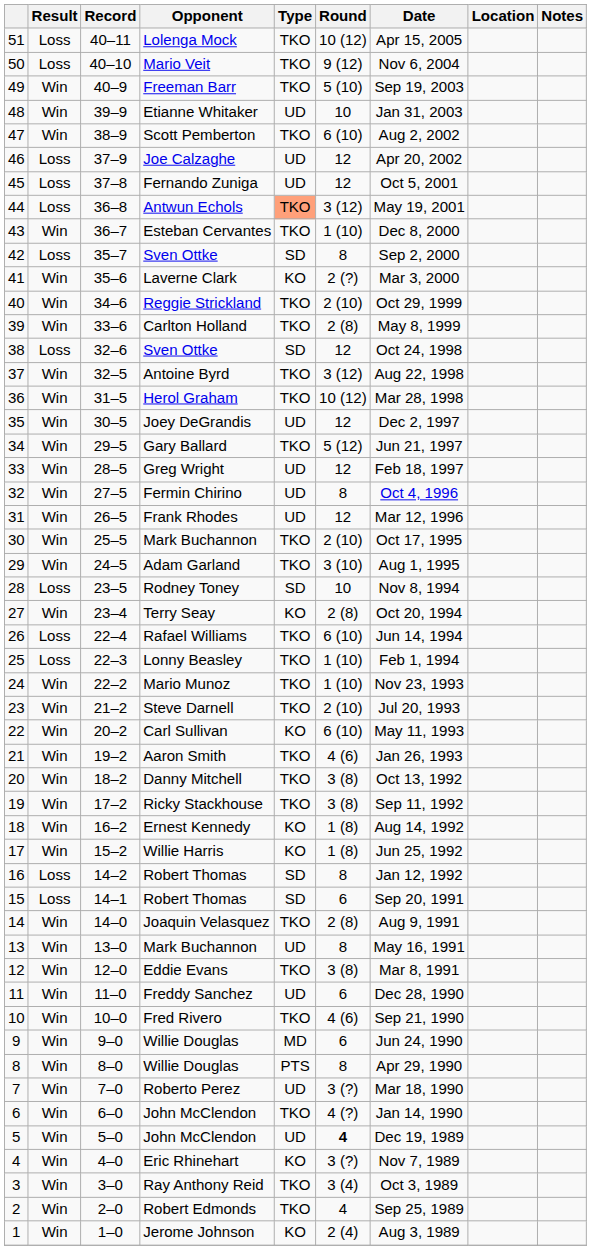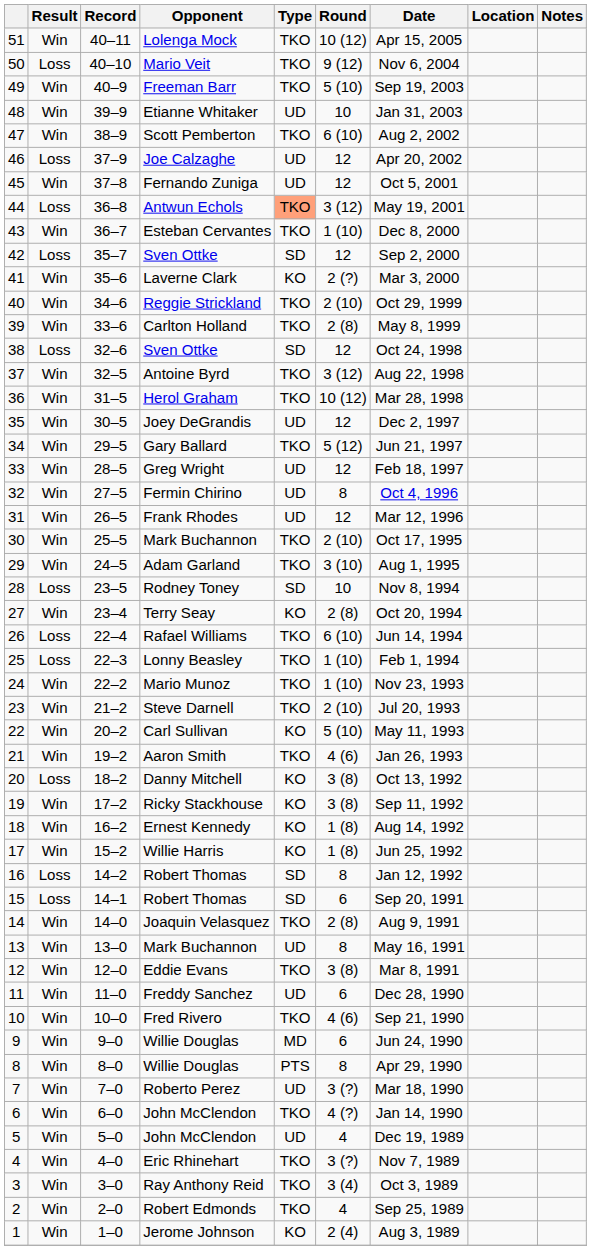Lolenga Mock | Result: Loss -> Win
Fernando Zuniga | Result: Loss -> Win
42 / Sven Ottke | Round: 8 -> 12
Carl Sullivan | Round: 6 (10) -> 5 (10)
Danny Mitchell | Result: Win -> Loss
Danny Mitchell | Type: TKO -> KO
Ricky Stackhouse | Type: TKO -> KO
5 / John McClendon | Round: bold -> normal
Eric Rhinehart | Type: KO -> TKO
